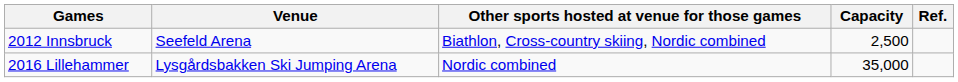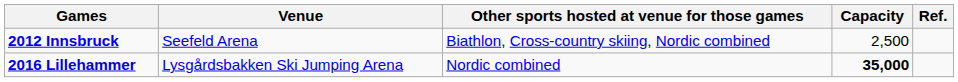row 2 | Games: normal -> bold
row 3 | Games: normal -> bold
row 3 | Capacity: normal -> bold
